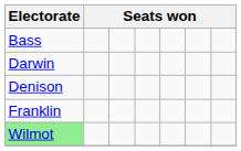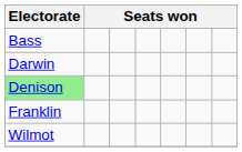Denison | Electorate: no background -> lightgreen background
Wilmot | Electorate: lightgreen background -> no background
